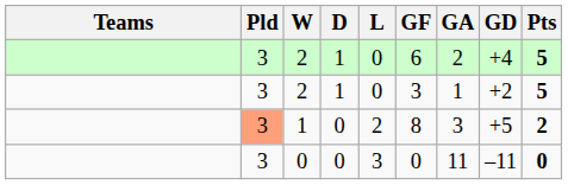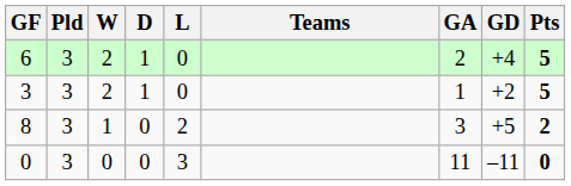columns swapped: Teams <-> GF
row 4 | Pld: lightsalmon background -> no background
